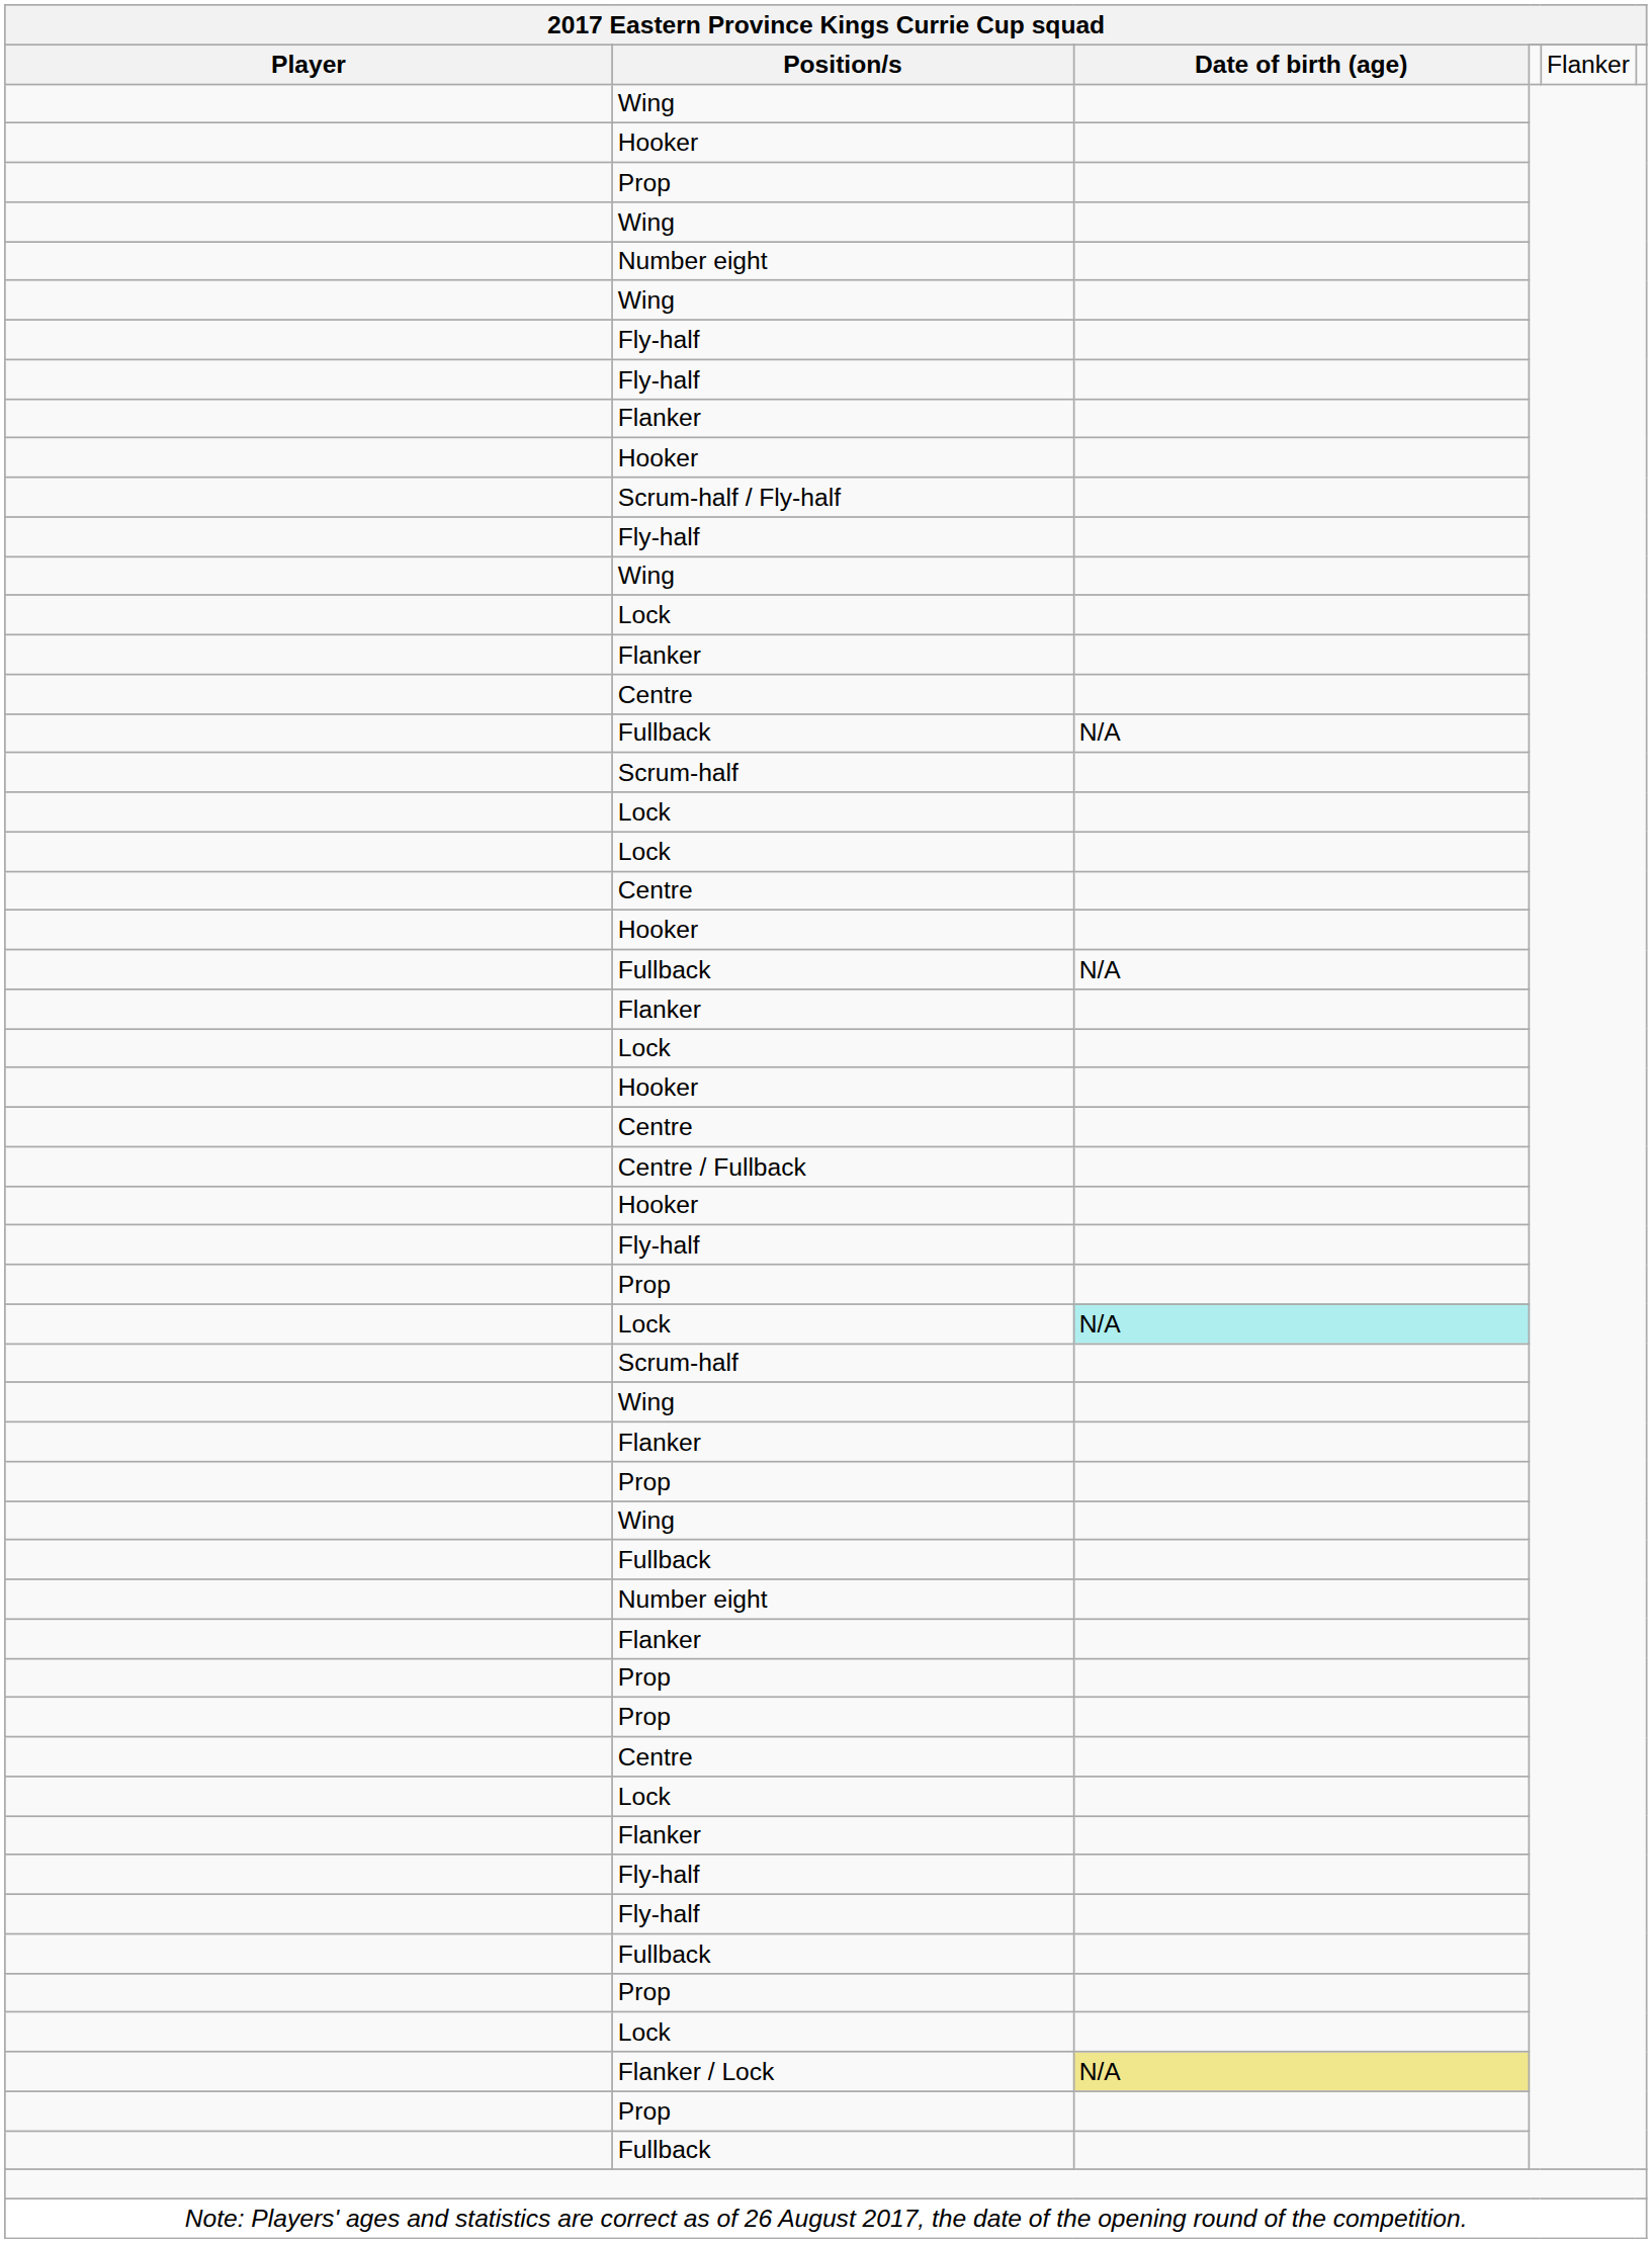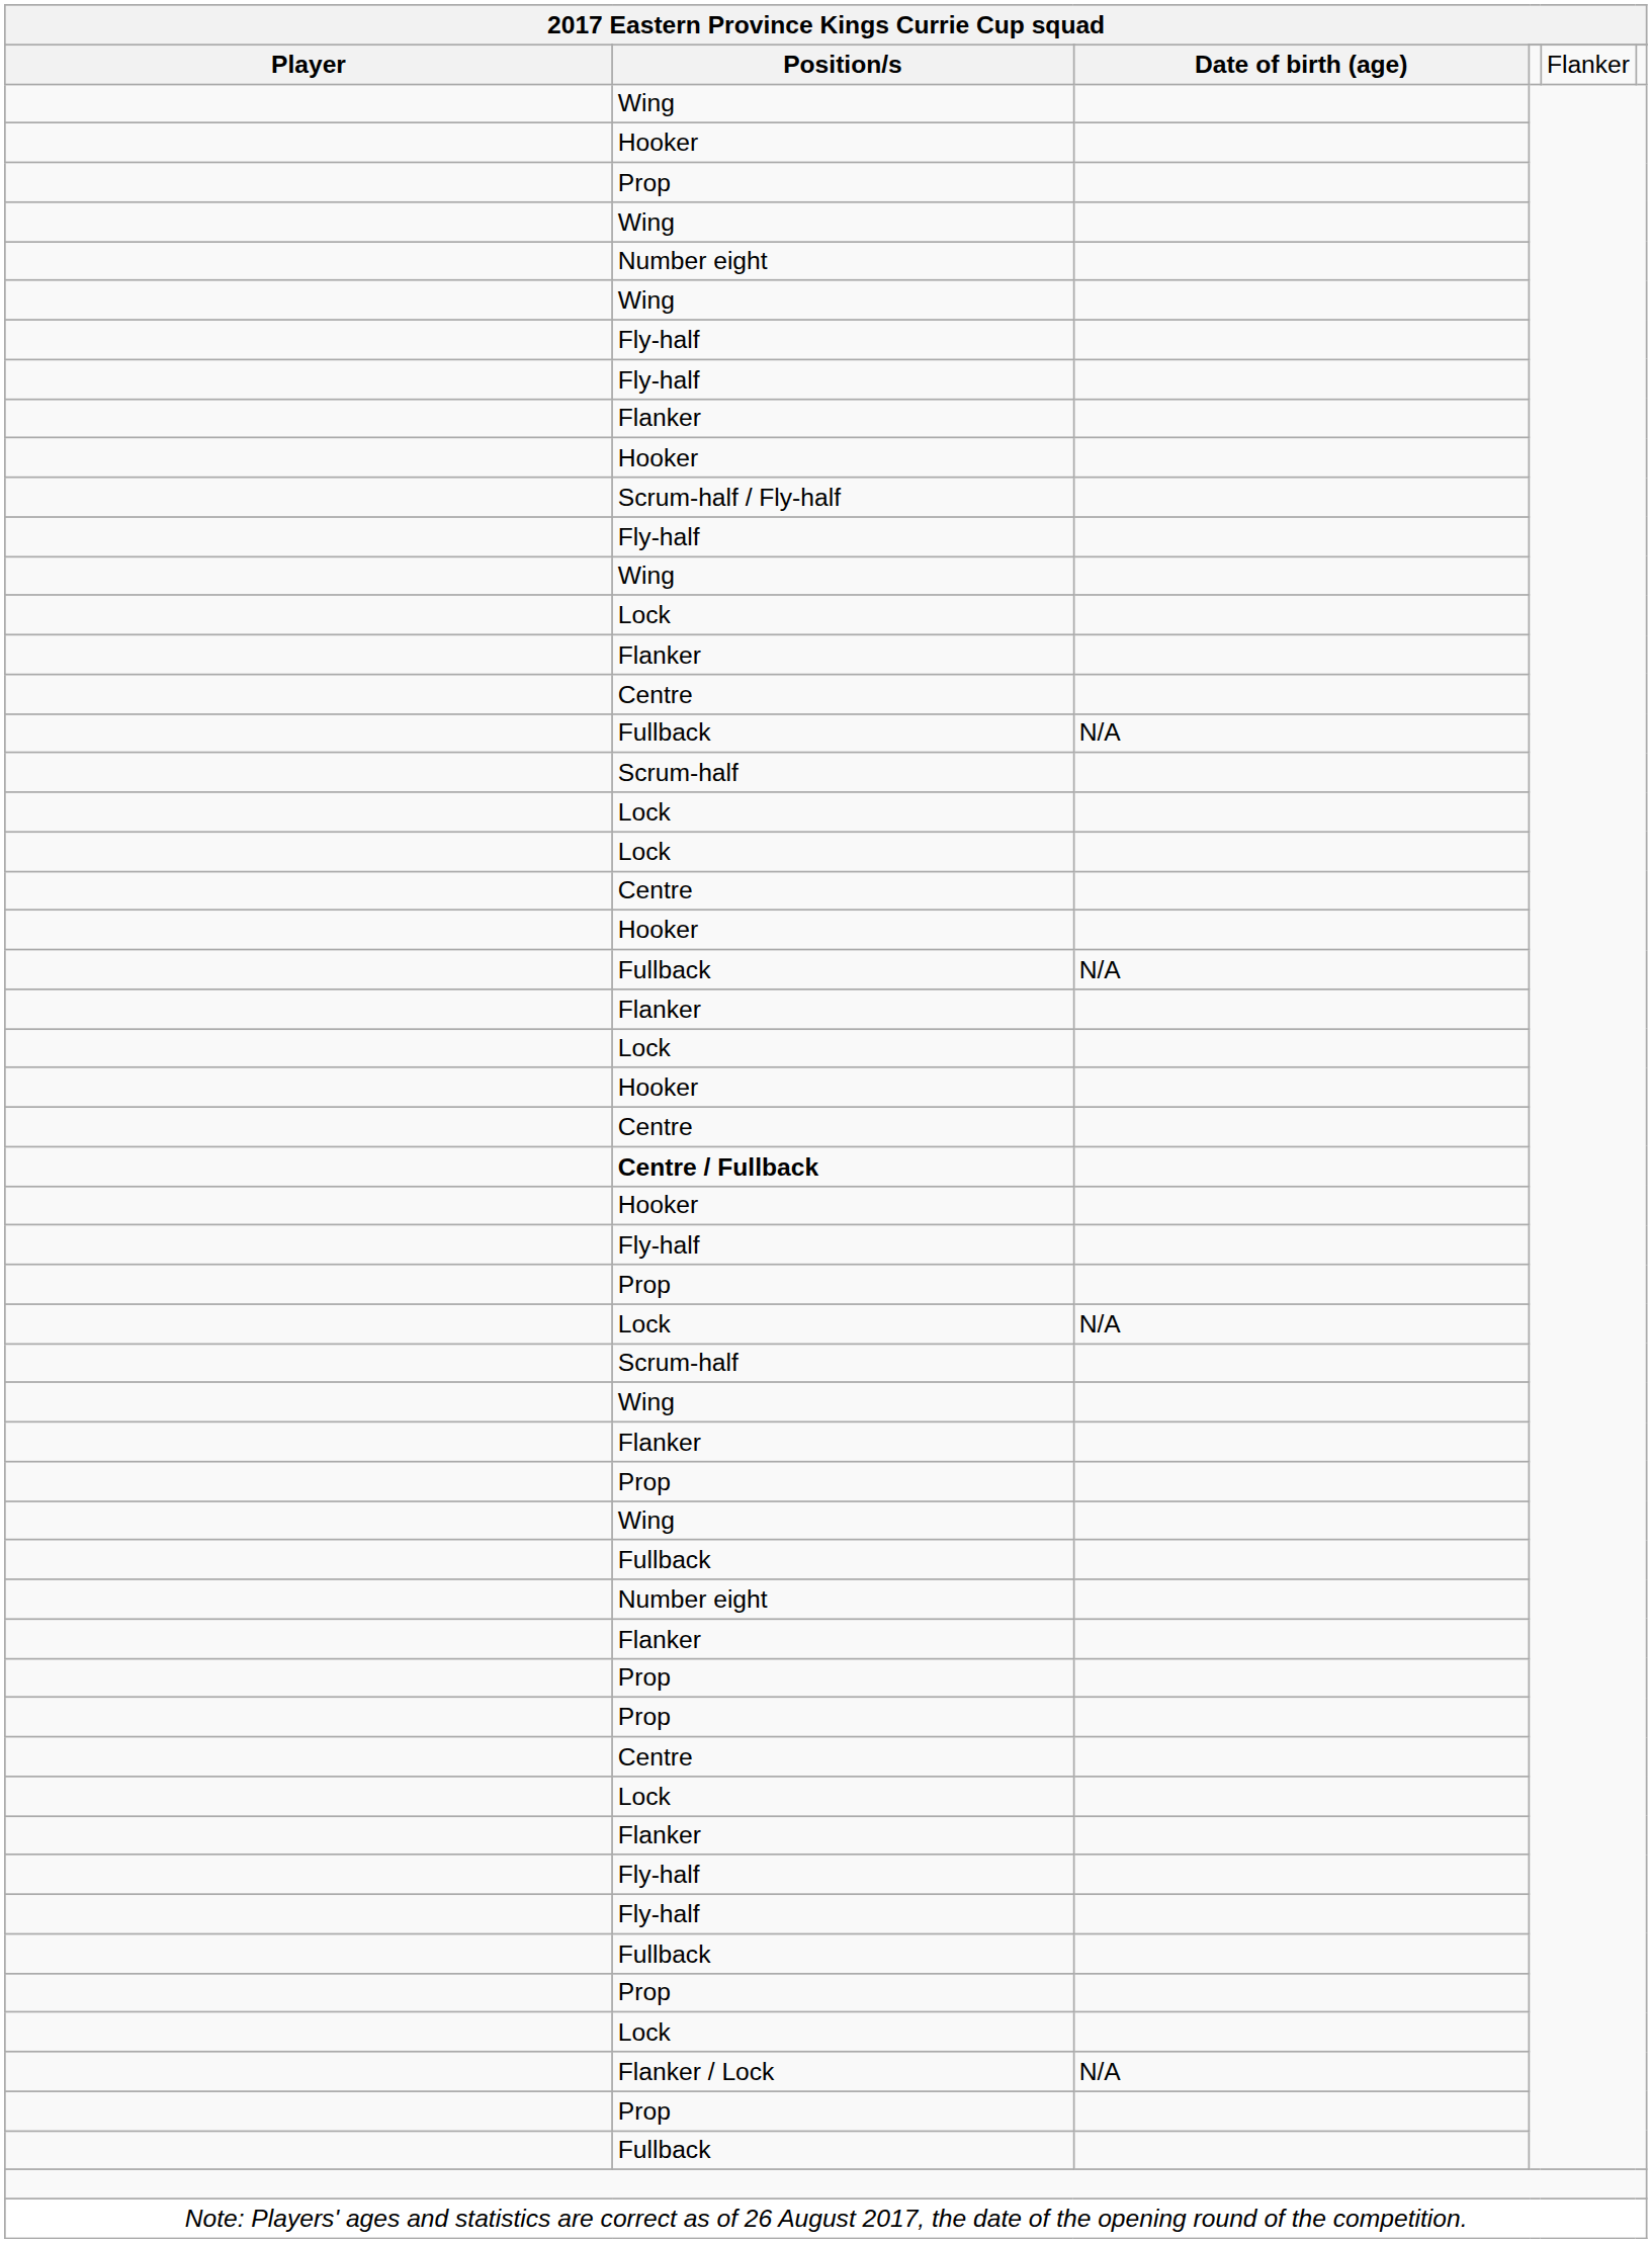Centre / Fullback | Position/s: normal -> bold
Lock / N/A | Date of birth (age): paleturquoise background -> no background
Flanker / Lock | Date of birth (age): khaki background -> no background
